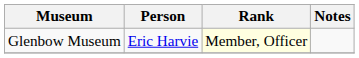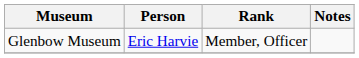Glenbow Museum | Rank: lightyellow background -> no background
